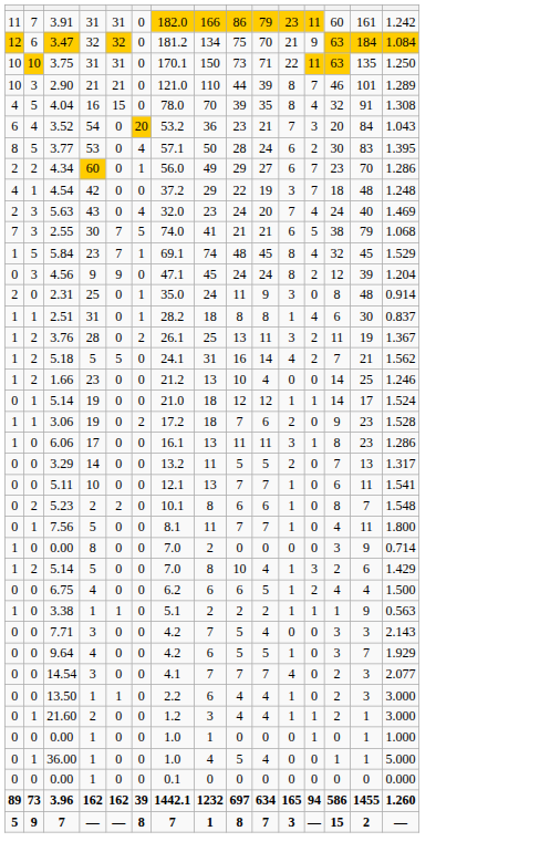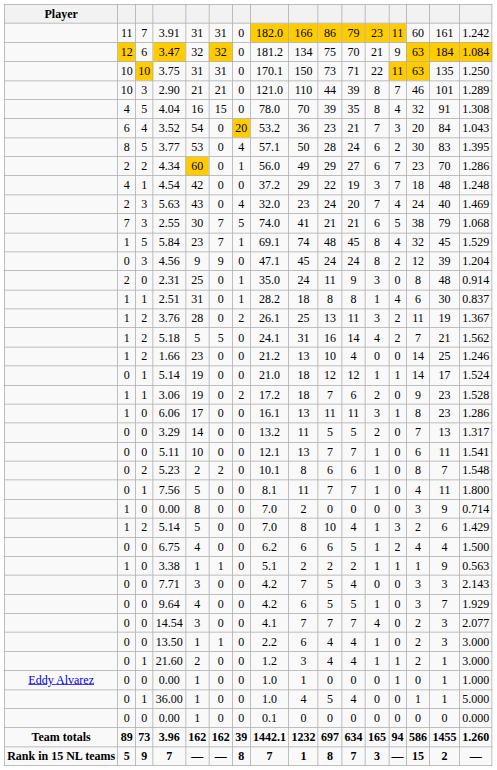+ column: Player | Eddy Alvarez | Team totals | Rank in 15 NL teams
